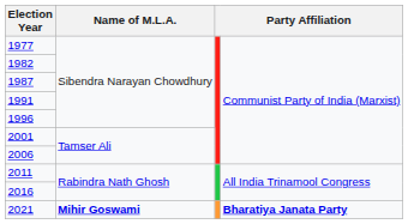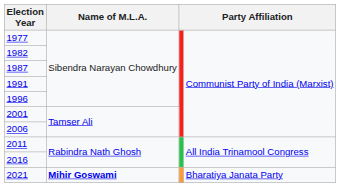2021 | column 4: bold -> normal
